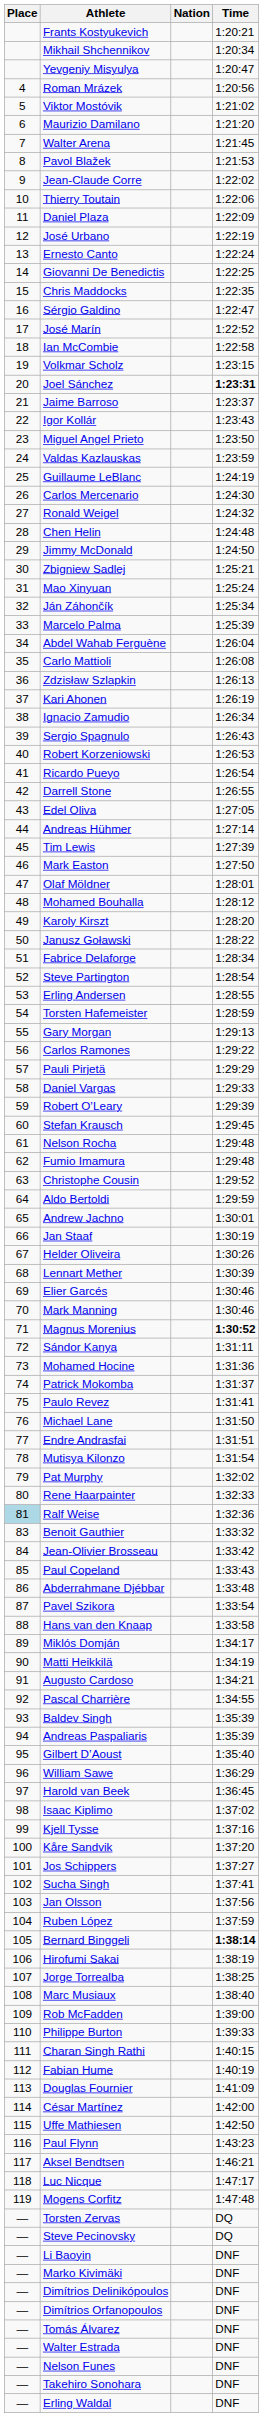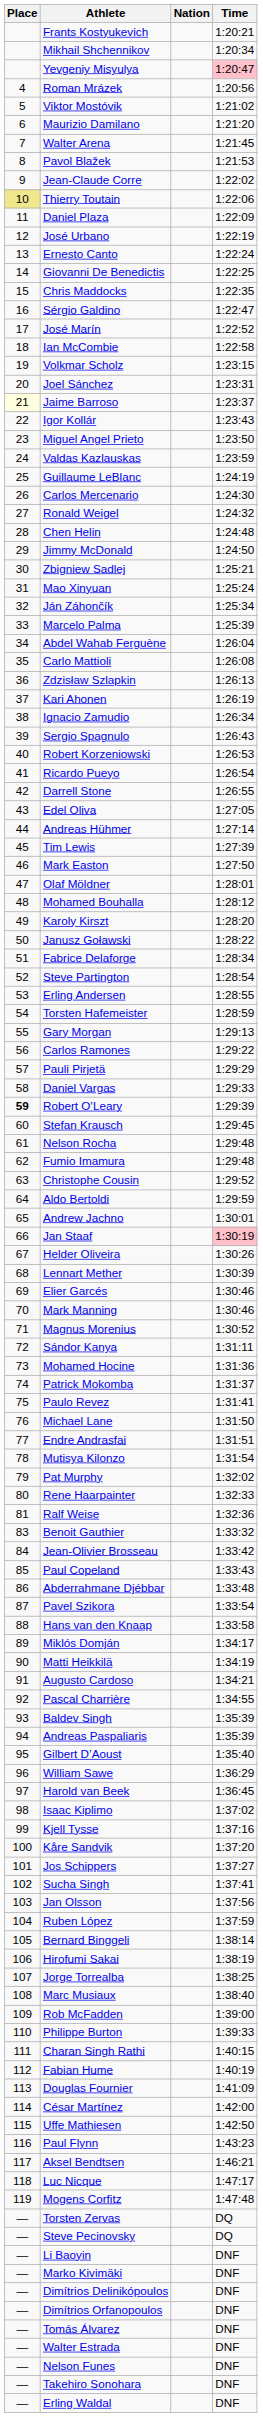Yevgeniy Misyulya | Time: no background -> pink background
Thierry Toutain | Place: no background -> khaki background
Joel Sánchez | Time: bold -> normal
Jaime Barroso | Place: no background -> lightyellow background
Robert OʼLeary | Place: normal -> bold
Jan Staaf | Time: no background -> pink background
Magnus Morenius | Time: bold -> normal
Ralf Weise | Place: lightblue background -> no background
Bernard Binggeli | Time: bold -> normal
